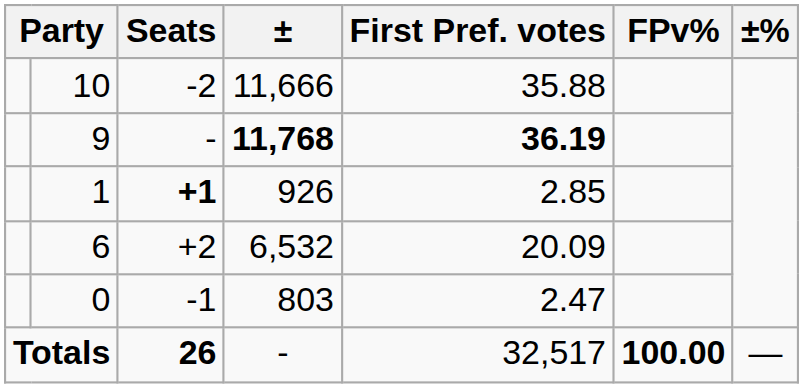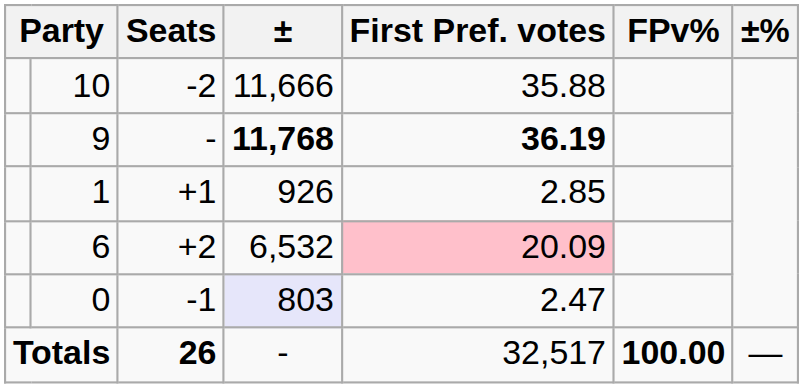1 | Seats: bold -> normal
6 | First Pref. votes: no background -> pink background
0 | ±: no background -> lavender background
